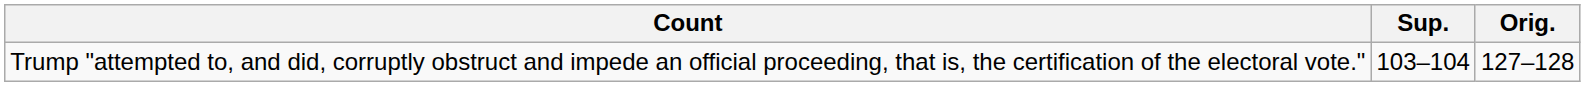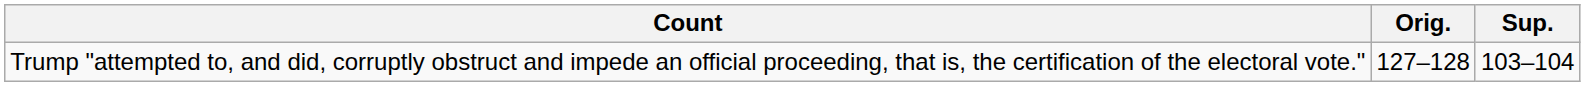columns swapped: Orig. <-> Sup.
